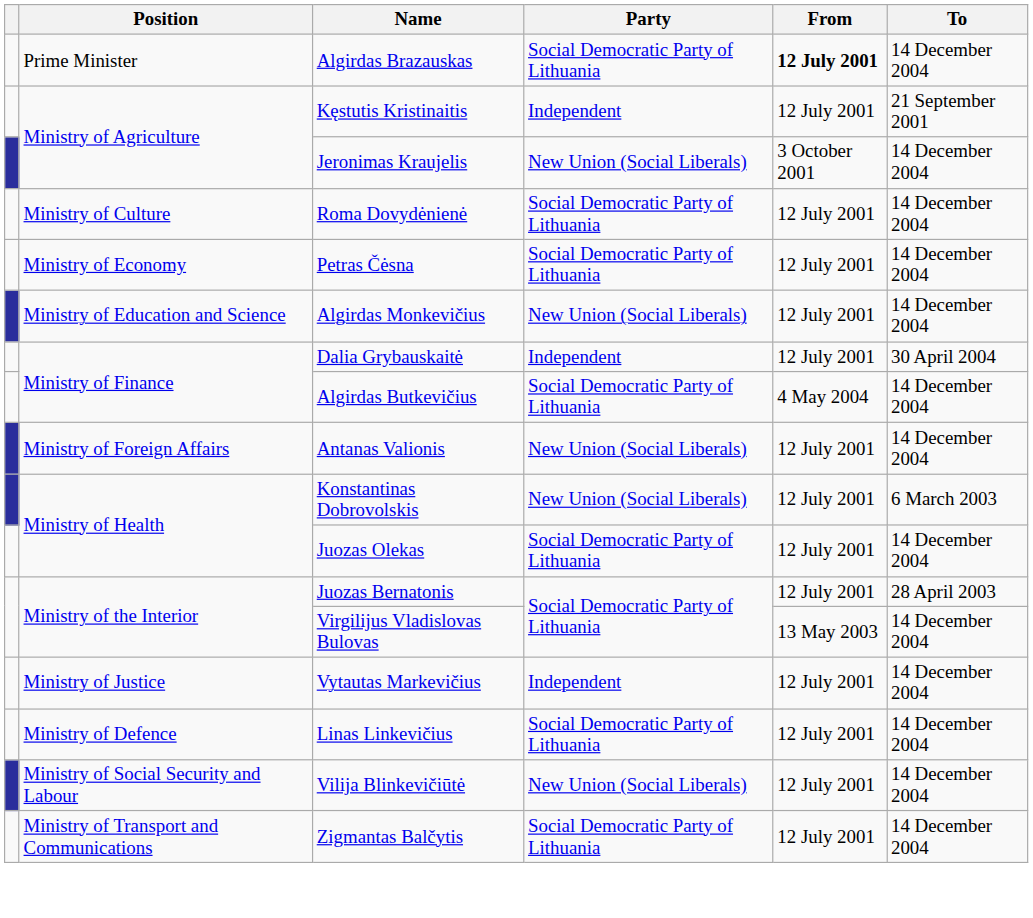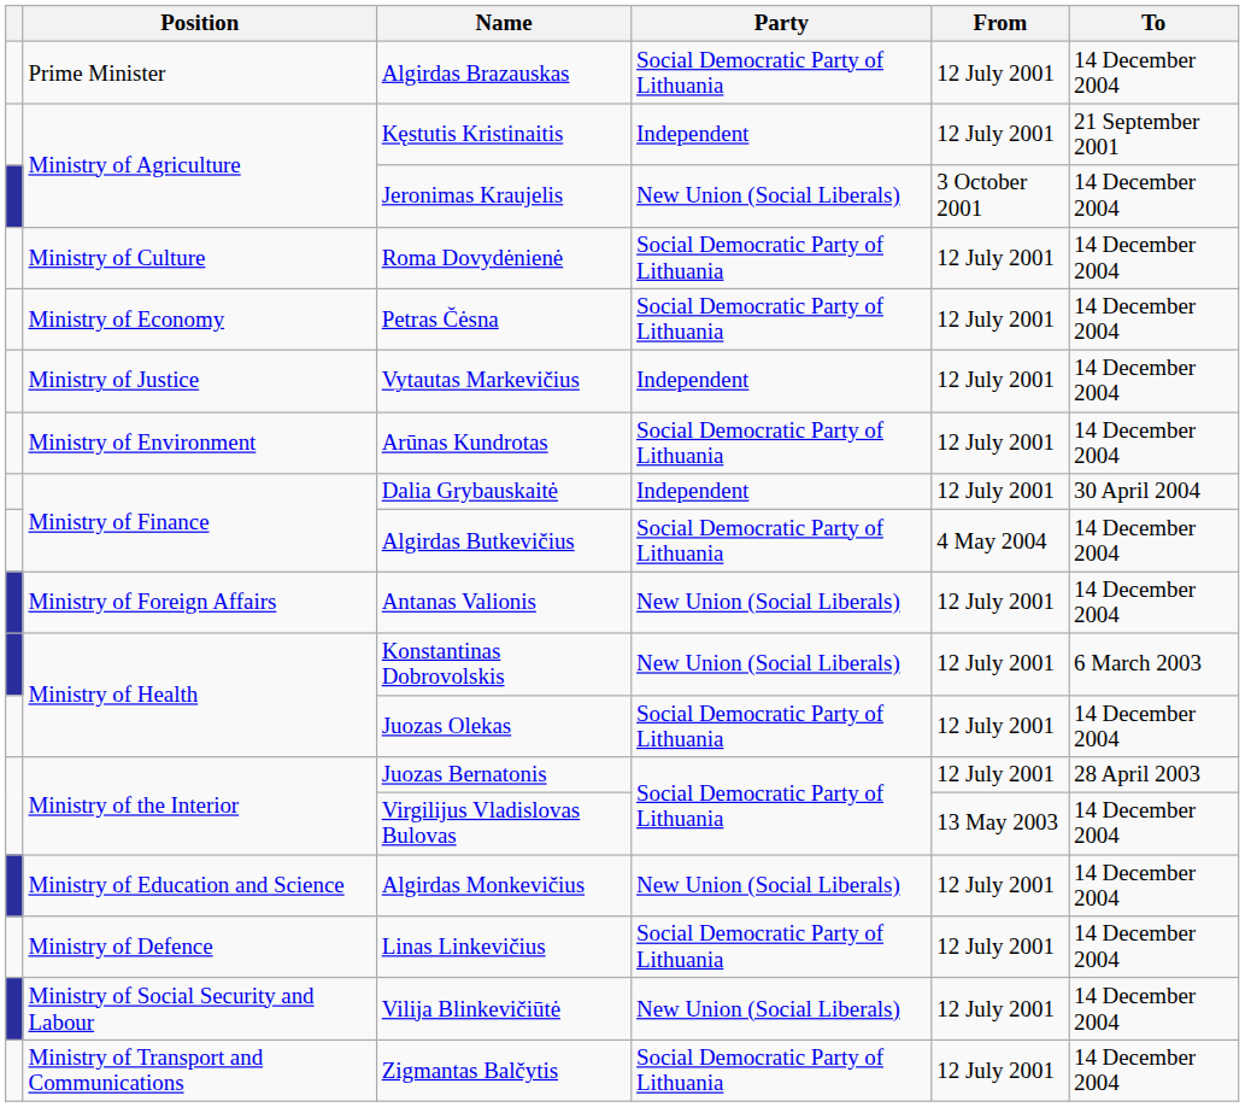Algirdas Brazauskas | From: bold -> normal
rows swapped: Algirdas Monkevičius <-> Vytautas Markevičius
+ row: Ministry of Environment | Arūnas Kundrotas | Social Democratic Party of Lithuania | 12 July 2001 | 14 December 2004
